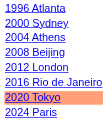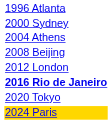2016 Rio de Janeiro | column 1: normal -> bold
2020 Tokyo | column 1: lightsalmon background -> no background
2024 Paris | column 1: no background -> gold background
